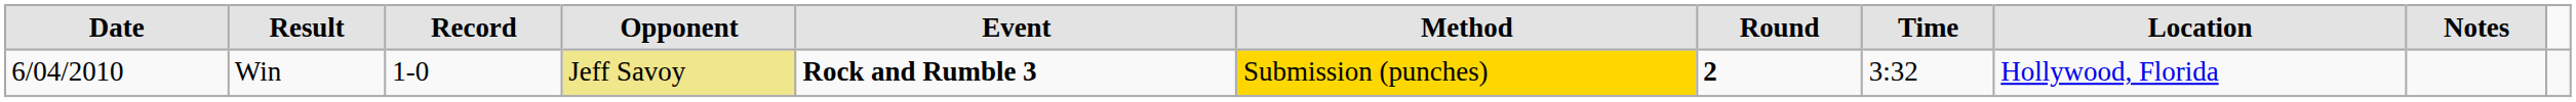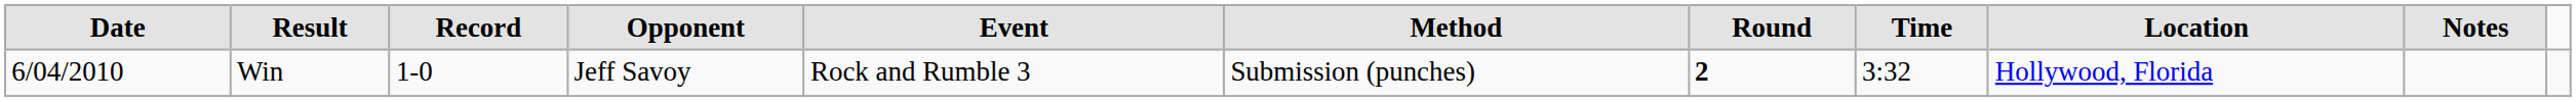Win | Opponent: khaki background -> no background
Win | Event: bold -> normal
Win | Method: gold background -> no background
